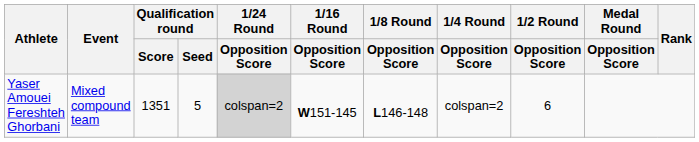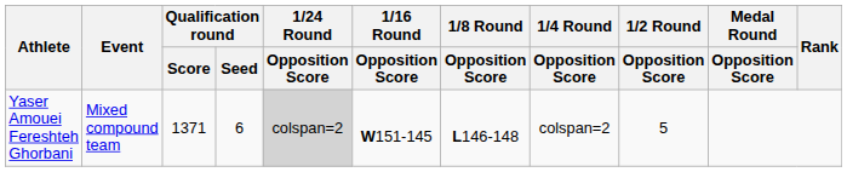Yaser Amouei Fereshteh Ghorbani | Qualification round / Score: 1351 -> 1371
Yaser Amouei Fereshteh Ghorbani | Qualification round / Seed: 5 -> 6
Yaser Amouei Fereshteh Ghorbani | 1/2 Round / Opposition Score: 6 -> 5
